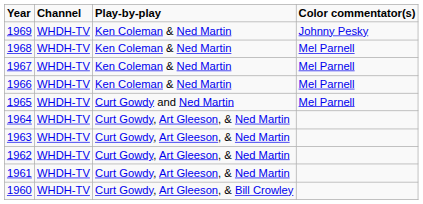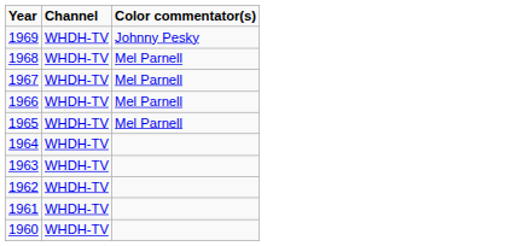- column: Play-by-play | Ken Coleman & Ned Martin | Ken Coleman & Ned Martin | Ken Coleman & Ned Martin | Ken Coleman & Ned Martin | Curt Gowdy and Ned Martin | Curt Gowdy, Art Gleeson, & Ned Martin | Curt Gowdy, Art Gleeson, & Ned Martin | Curt Gowdy, Art Gleeson, & Ned Martin | Curt Gowdy, Art Gleeson, & Ned Martin | Curt Gowdy, Art Gleeson, & Bill Crowley
